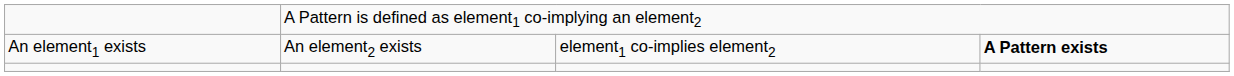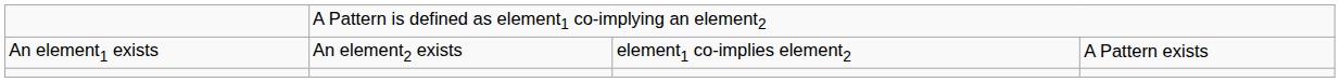An element1 exists | column 4: bold -> normal
